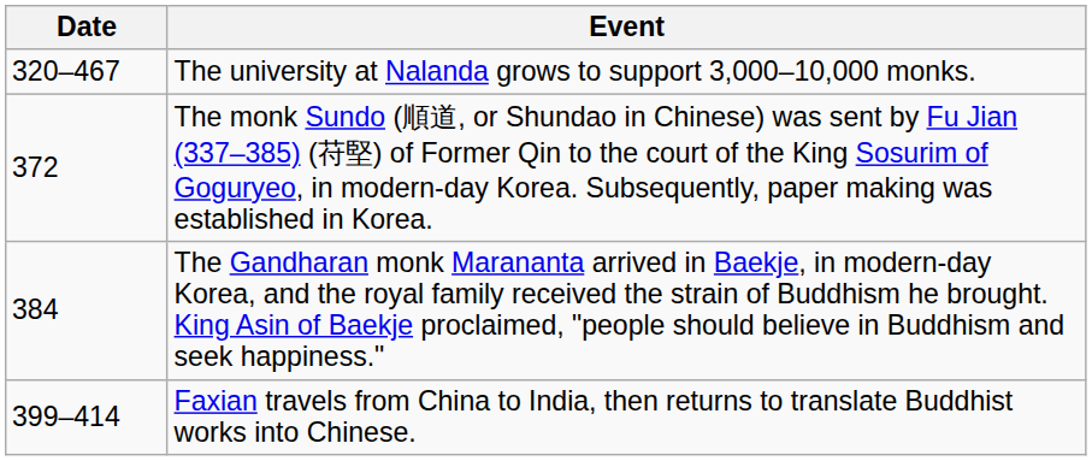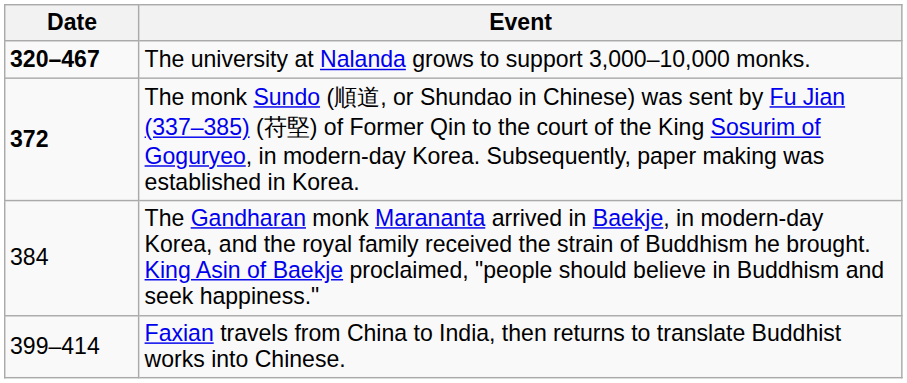row 2 | Date: normal -> bold
row 3 | Date: normal -> bold
